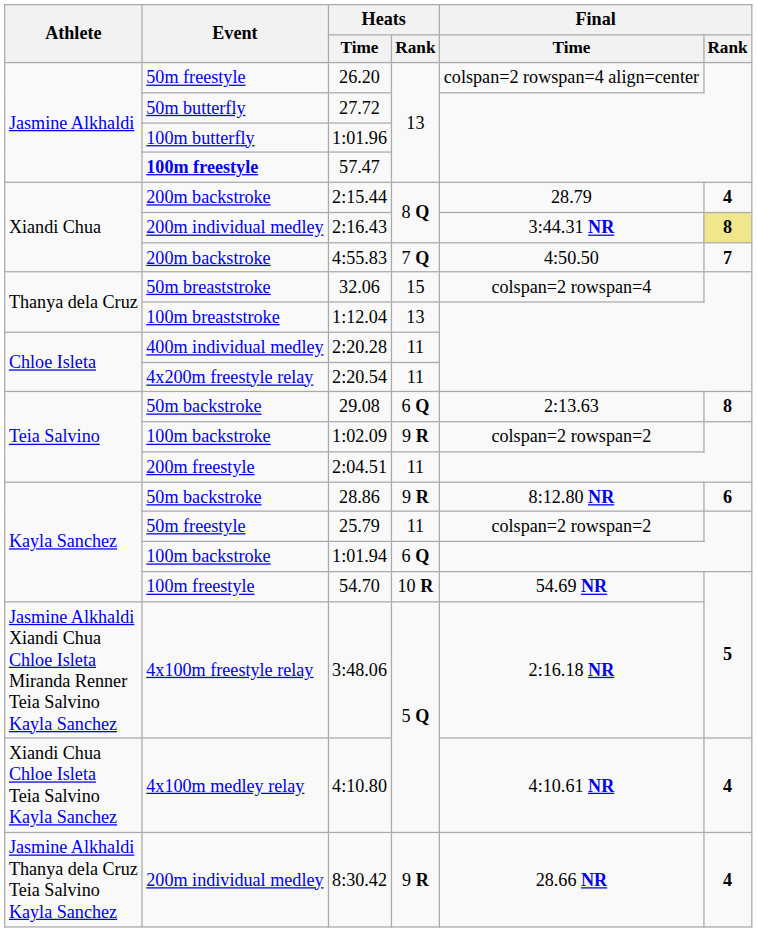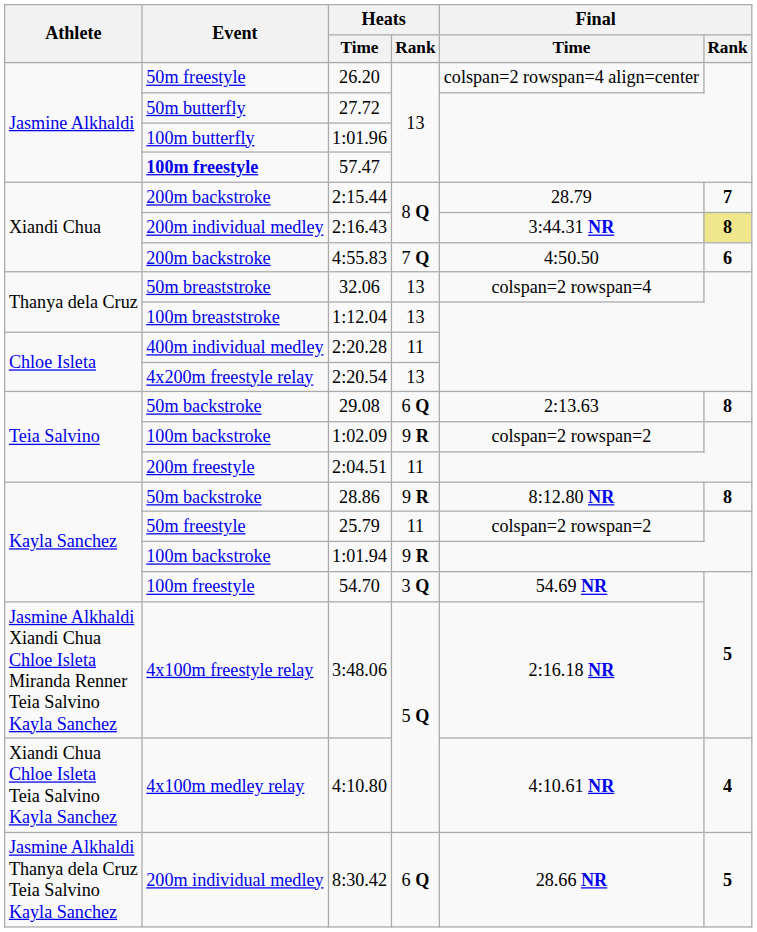2:15.44 | Final / Rank: 4 -> 7
4:55.83 | Final / Rank: 7 -> 6
32.06 | Heats / Rank: 15 -> 13
2:20.54 | Heats / Rank: 11 -> 13
28.86 | Final / Rank: 6 -> 8
1:01.94 | Heats / Rank: 6 Q -> 9 R
54.70 | Heats / Rank: 10 R -> 3 Q
8:30.42 | Heats / Rank: 9 R -> 6 Q
8:30.42 | Final / Rank: 4 -> 5
